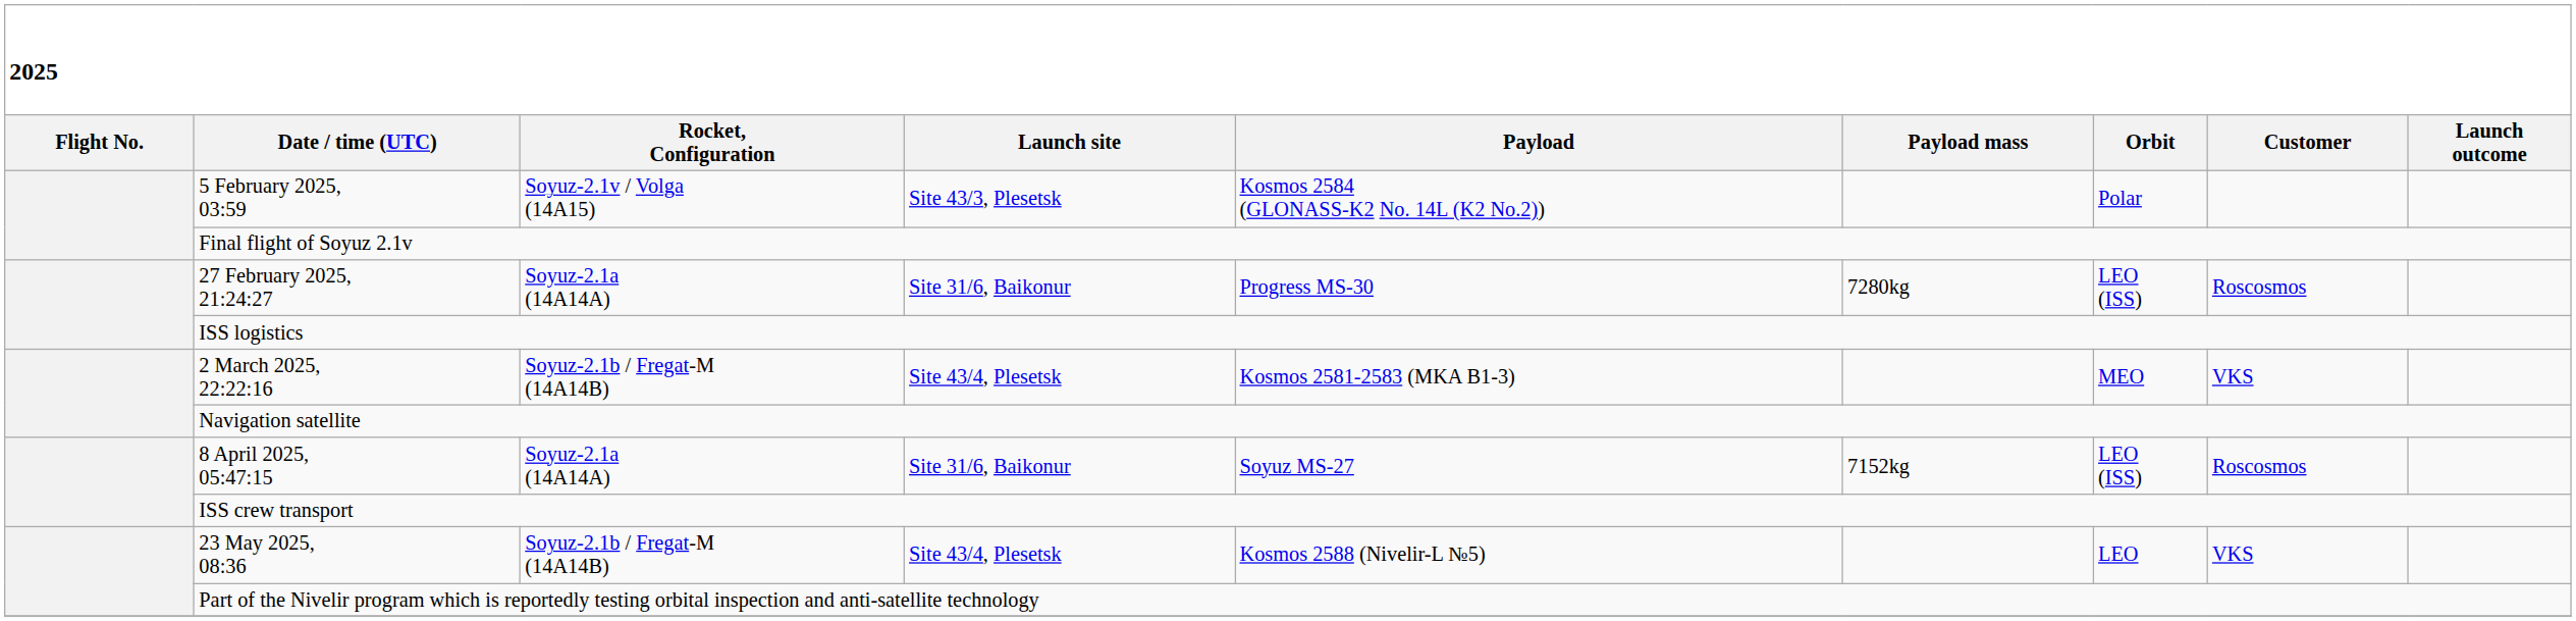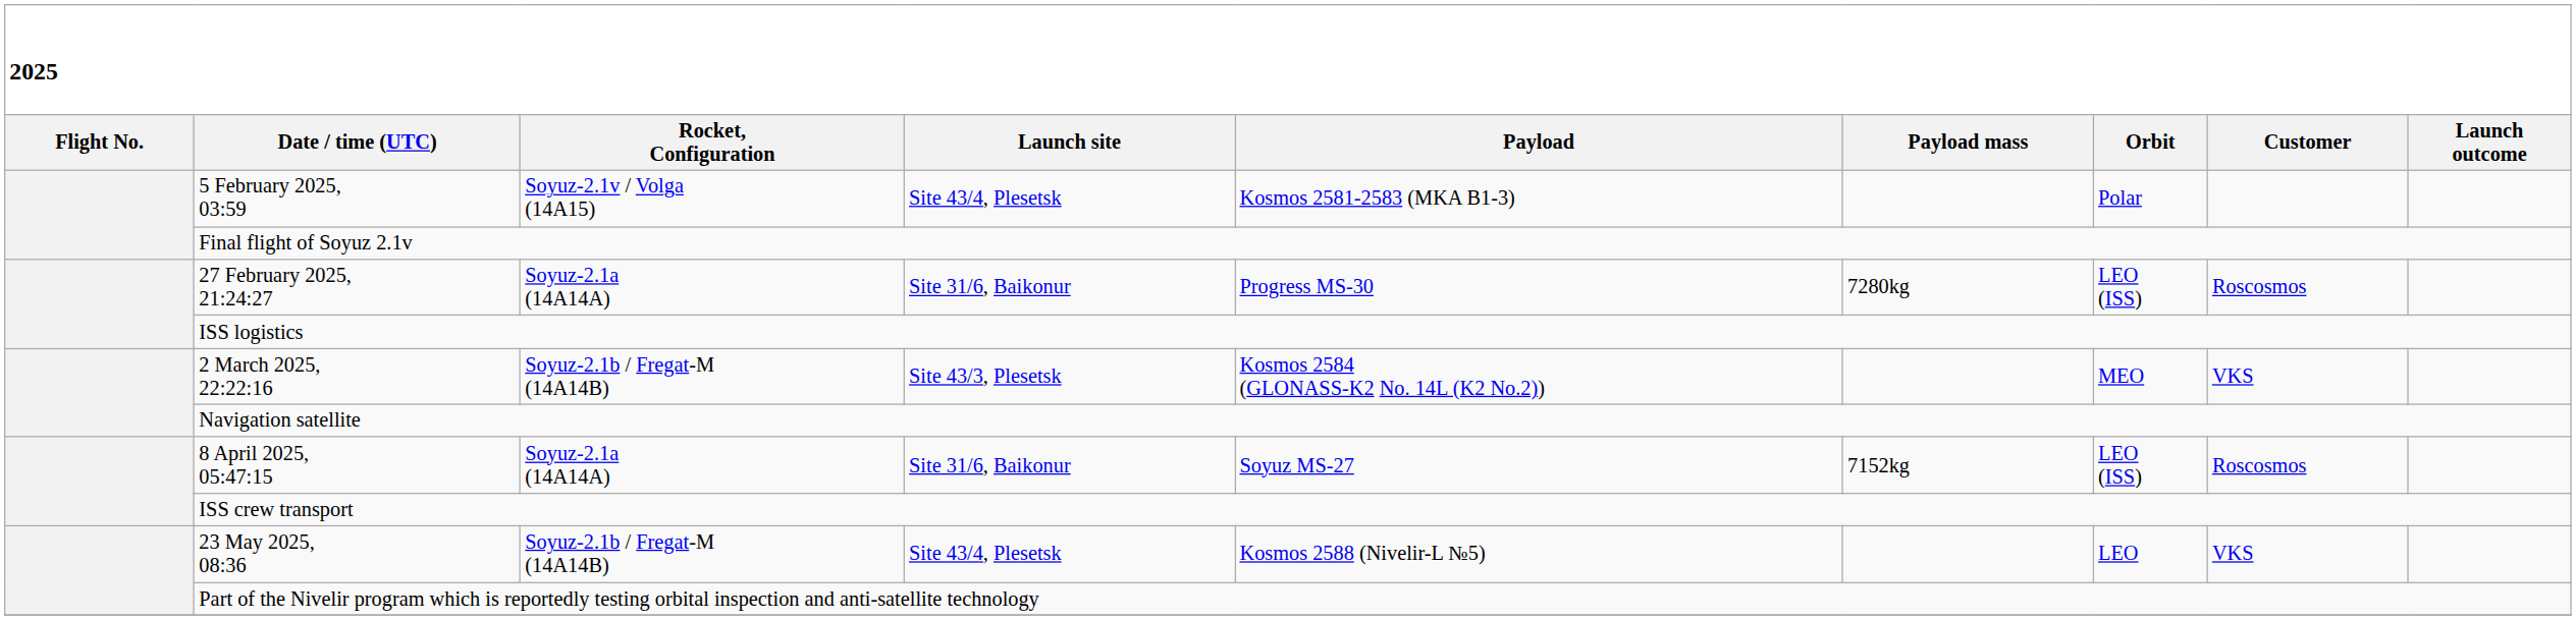5 February 2025, 03:59 | column 4: Site 43/3, Plesetsk -> Site 43/4, Plesetsk
5 February 2025, 03:59 | column 5: Kosmos 2584 (GLONASS-K2 No. 14L (K2 No.2)) -> Kosmos 2581-2583 (MKA B1-3)
2 March 2025, 22:22:16 | column 4: Site 43/4, Plesetsk -> Site 43/3, Plesetsk
2 March 2025, 22:22:16 | column 5: Kosmos 2581-2583 (MKA B1-3) -> Kosmos 2584 (GLONASS-K2 No. 14L (K2 No.2))
